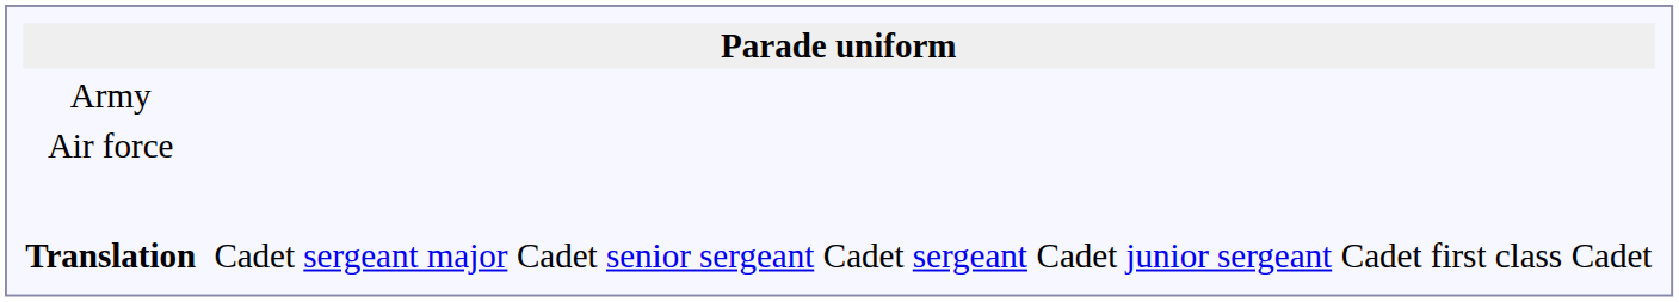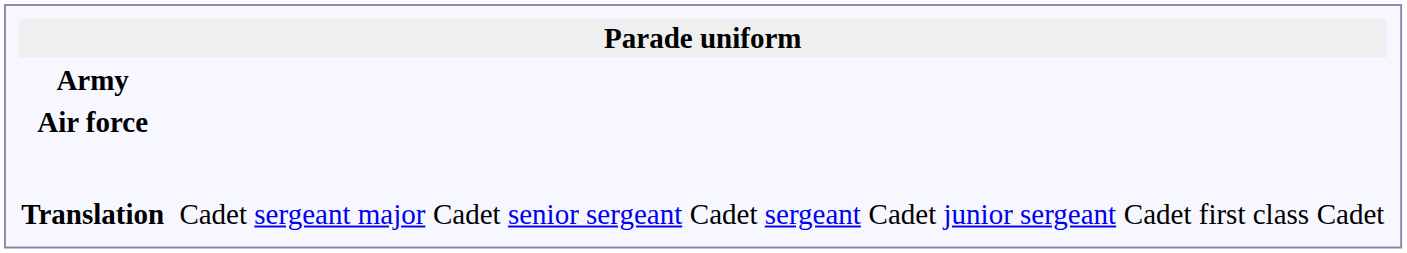Army | column 1: normal -> bold
Air force | column 1: normal -> bold
